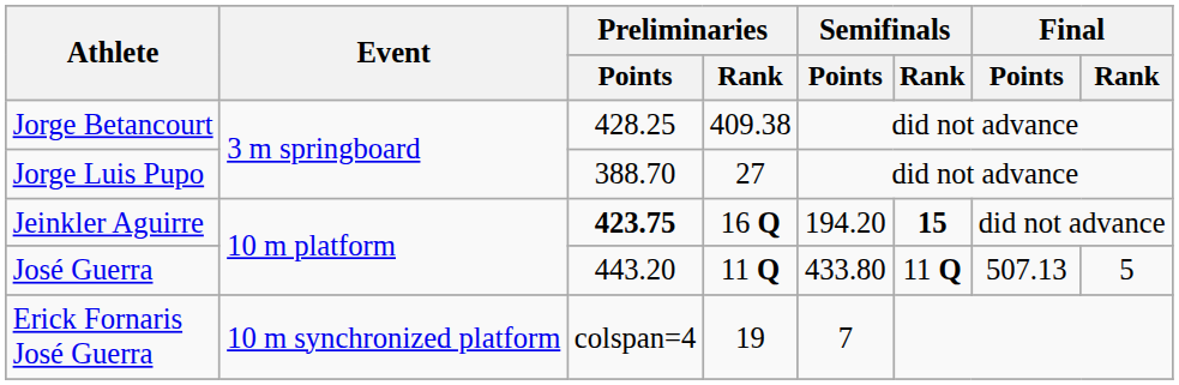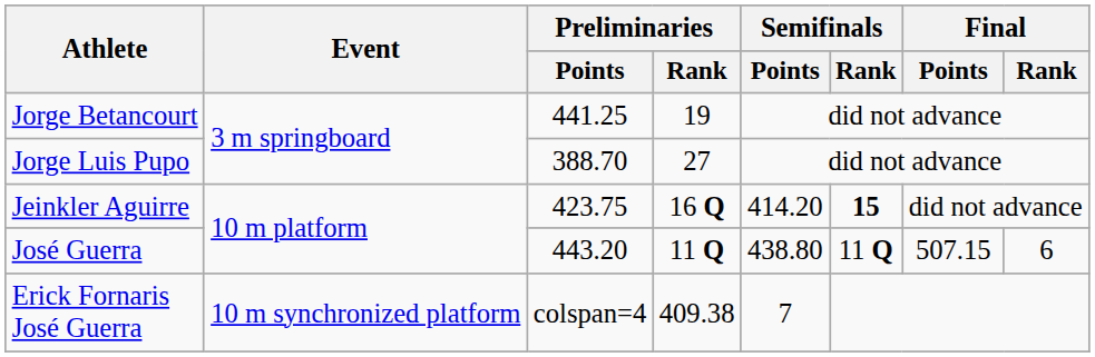Jorge Betancourt | Preliminaries / Points: 428.25 -> 441.25
Jorge Betancourt | Preliminaries / Rank: 409.38 -> 19
Jeinkler Aguirre | Preliminaries / Points: bold -> normal
Jeinkler Aguirre | Semifinals / Points: 194.20 -> 414.20
José Guerra | Semifinals / Points: 433.80 -> 438.80
José Guerra | Final / Points: 507.13 -> 507.15
José Guerra | Final / Rank: 5 -> 6
Erick Fornaris José Guerra | Preliminaries / Rank: 19 -> 409.38
